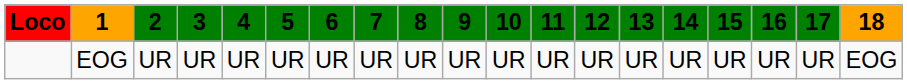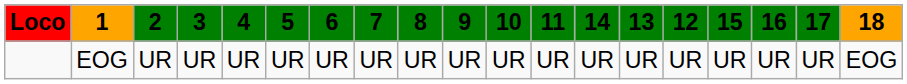columns swapped: 12 <-> 14
